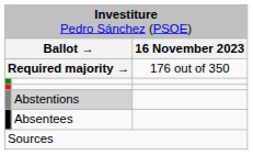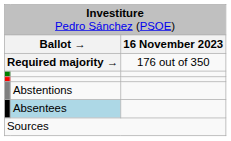Abstentions | column 2: lightgrey background -> no background
Absentees | column 2: no background -> lightblue background
